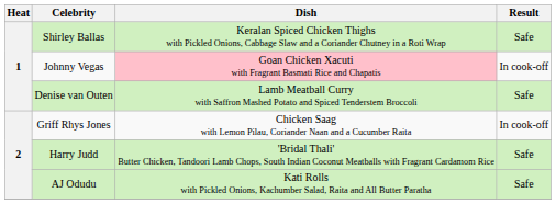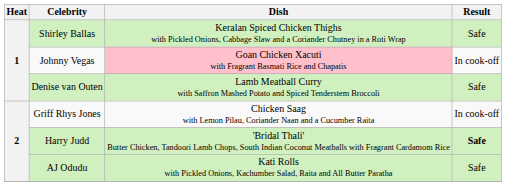Harry Judd | Result: normal -> bold
